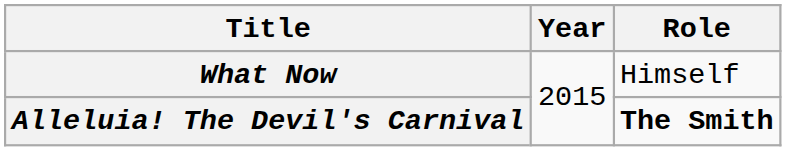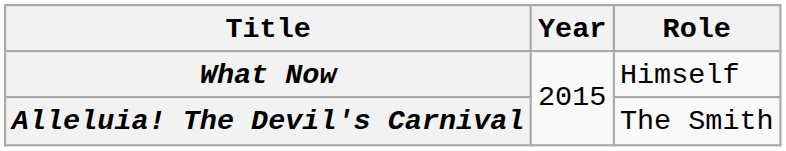Alleluia! The Devil's Carnival | Role: bold -> normal
